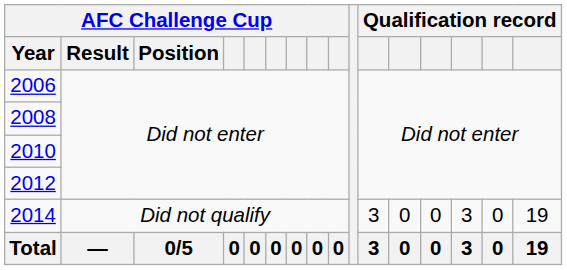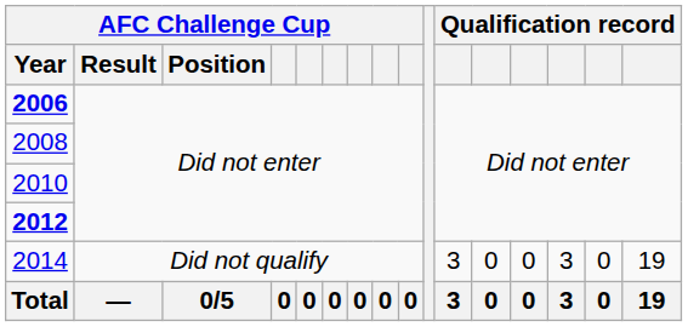2006 | AFC Challenge Cup / Year: normal -> bold
2012 | AFC Challenge Cup / Year: normal -> bold
